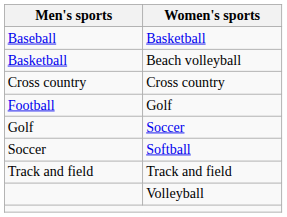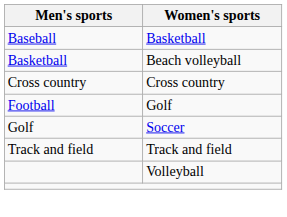- row: Soccer | Softball
